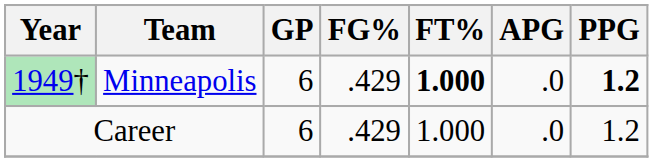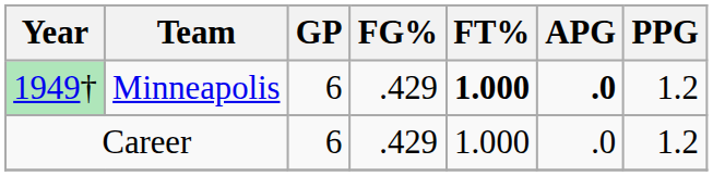1949† | APG: normal -> bold
1949† | PPG: bold -> normal
